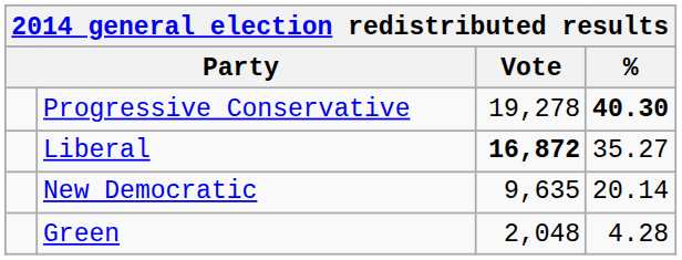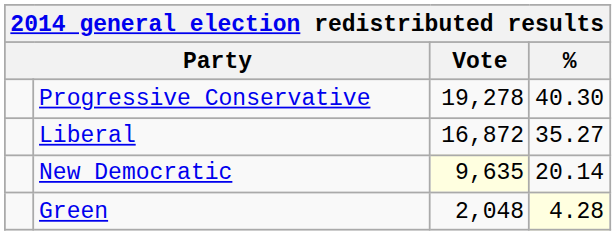Progressive Conservative | %: bold -> normal
Liberal | Vote: bold -> normal
New Democratic | Vote: no background -> lightyellow background
Green | %: no background -> lightyellow background
